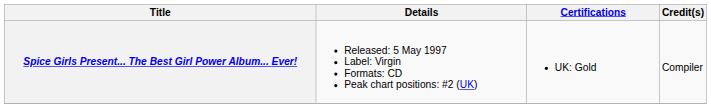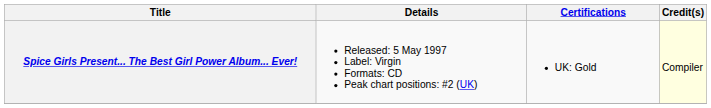Spice Girls Present... The Best Girl Power Album... Ever! | Credit(s): no background -> lightyellow background
